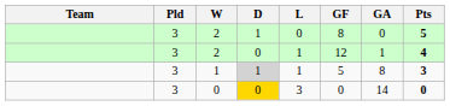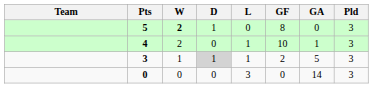columns swapped: Pld <-> Pts
row 2 | W: normal -> bold
row 3 | GF: 12 -> 10
row 4 | GF: 5 -> 2
row 4 | GA: 8 -> 5
row 5 | D: gold background -> no background
